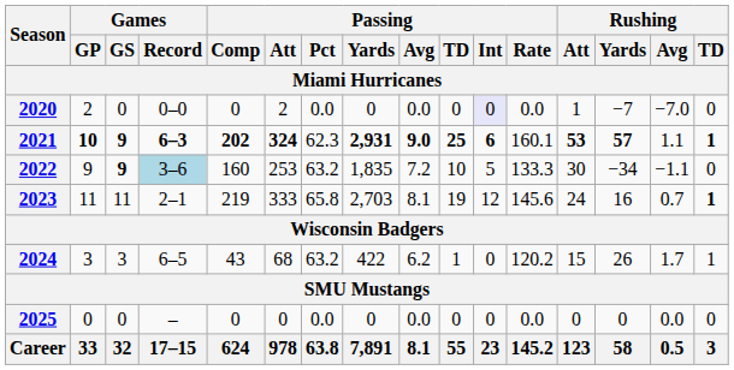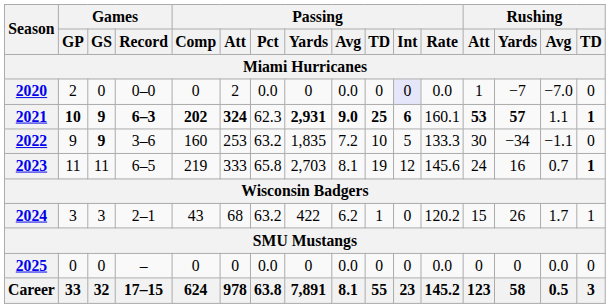2022 | Games / Record / Miami Hurricanes: lightblue background -> no background
2023 | Games / Record / Miami Hurricanes: 2–1 -> 6–5
2024 | Games / Record / Miami Hurricanes: 6–5 -> 2–1
